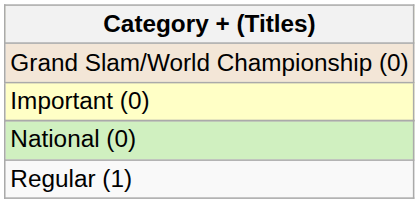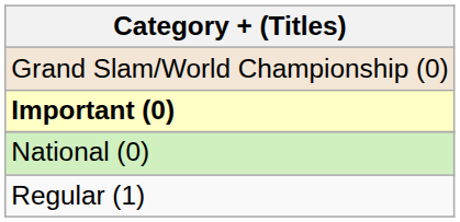row 3 | column 1: normal -> bold
